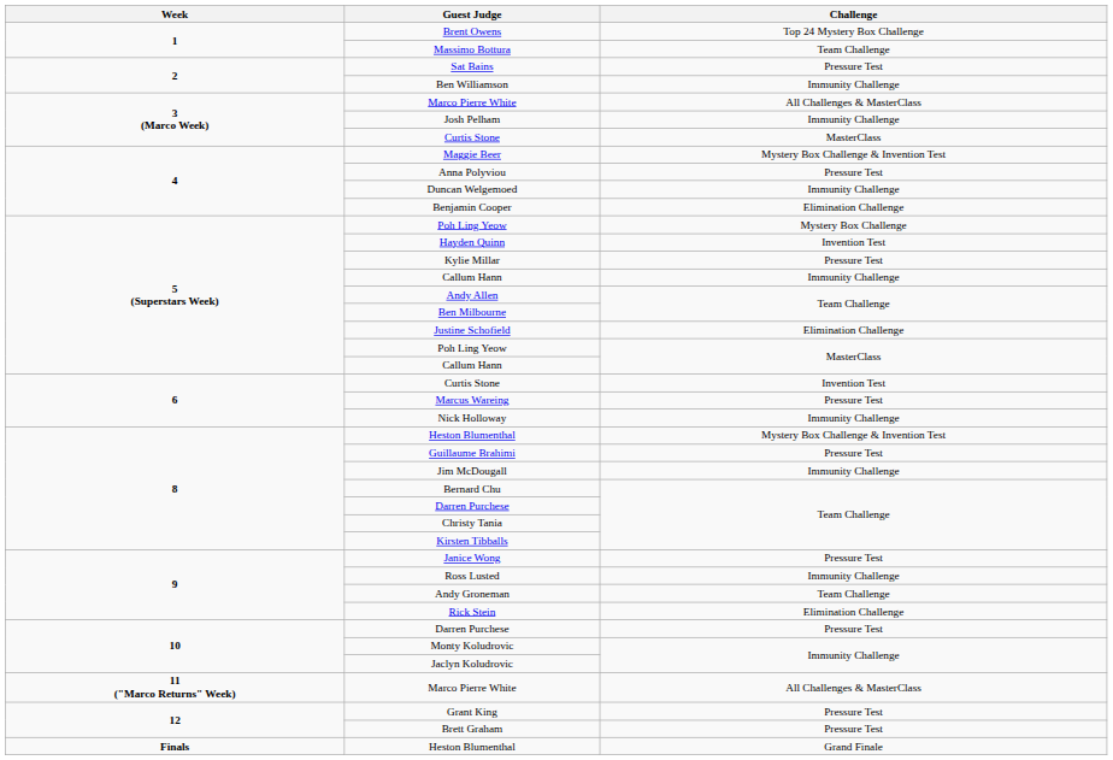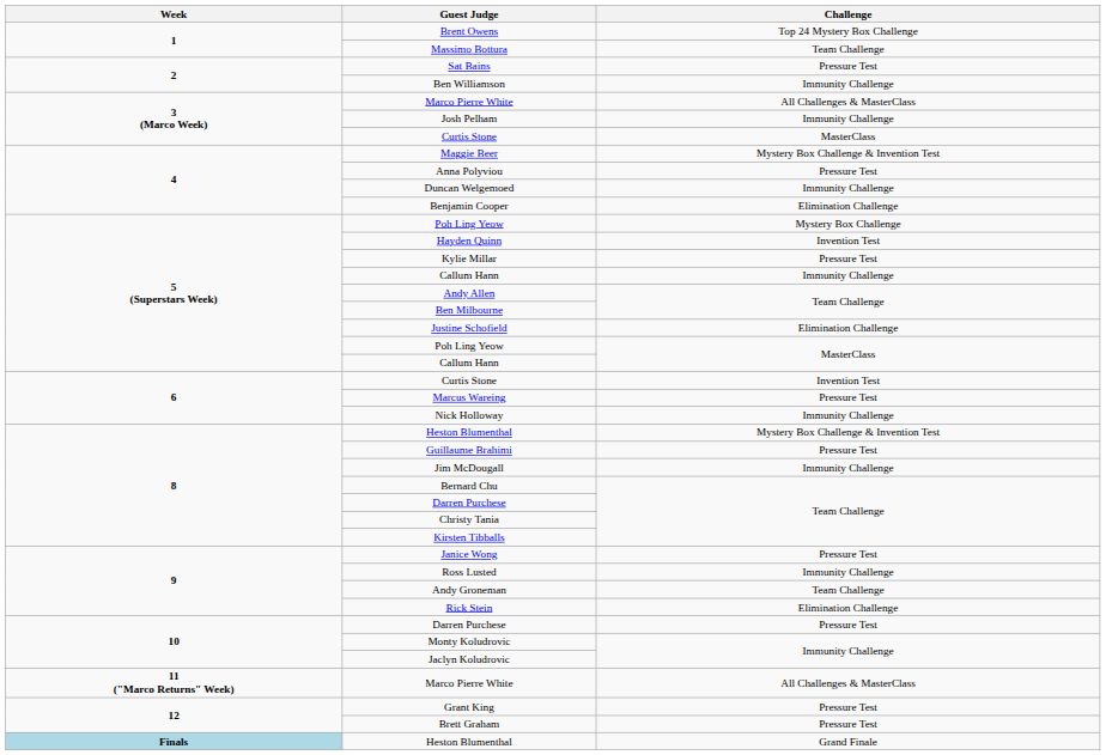Heston Blumenthal / Grand Finale | Week: no background -> lightblue background
